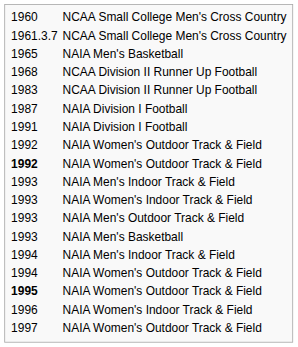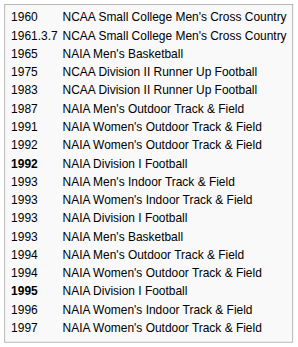row 4 | column 1: 1968 -> 1975
row 6 | column 2: NAIA Division I Football -> NAIA Men's Outdoor Track & Field
row 7 | column 2: NAIA Division I Football -> NAIA Women's Outdoor Track & Field
row 9 | column 2: NAIA Women's Outdoor Track & Field -> NAIA Division I Football
row 12 | column 2: NAIA Men's Outdoor Track & Field -> NAIA Division I Football
row 14 | column 2: NAIA Men's Indoor Track & Field -> NAIA Men's Outdoor Track & Field
row 16 | column 2: NAIA Women's Outdoor Track & Field -> NAIA Division I Football
